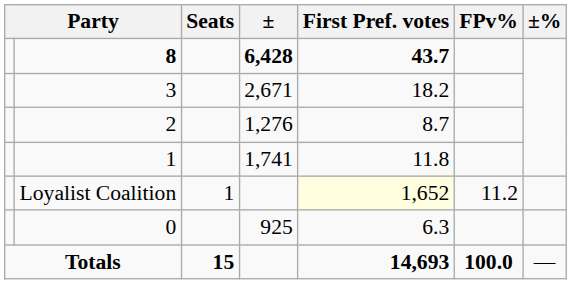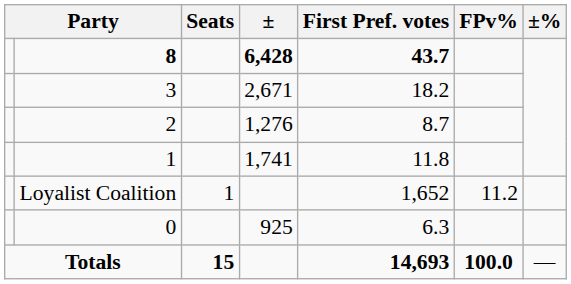Loyalist Coalition | First Pref. votes: lightyellow background -> no background
